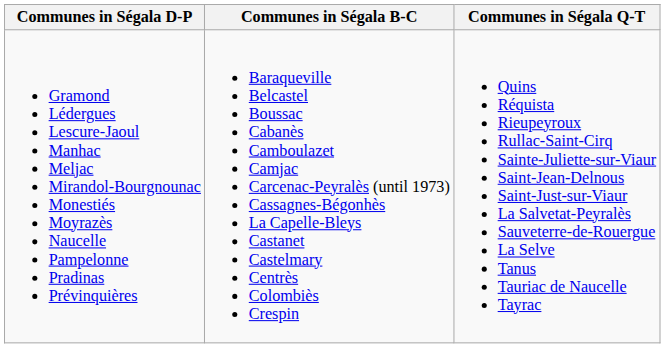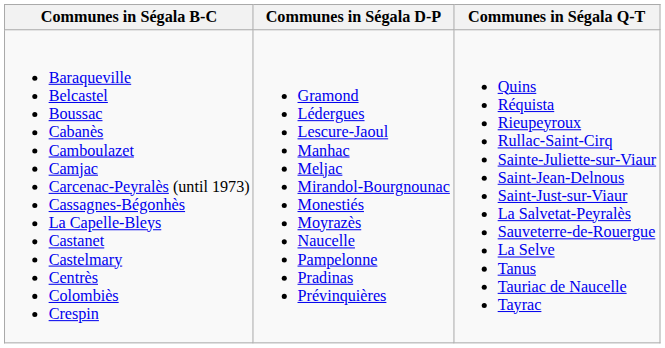columns swapped: Communes in Ségala B-C <-> Communes in Ségala D-P
